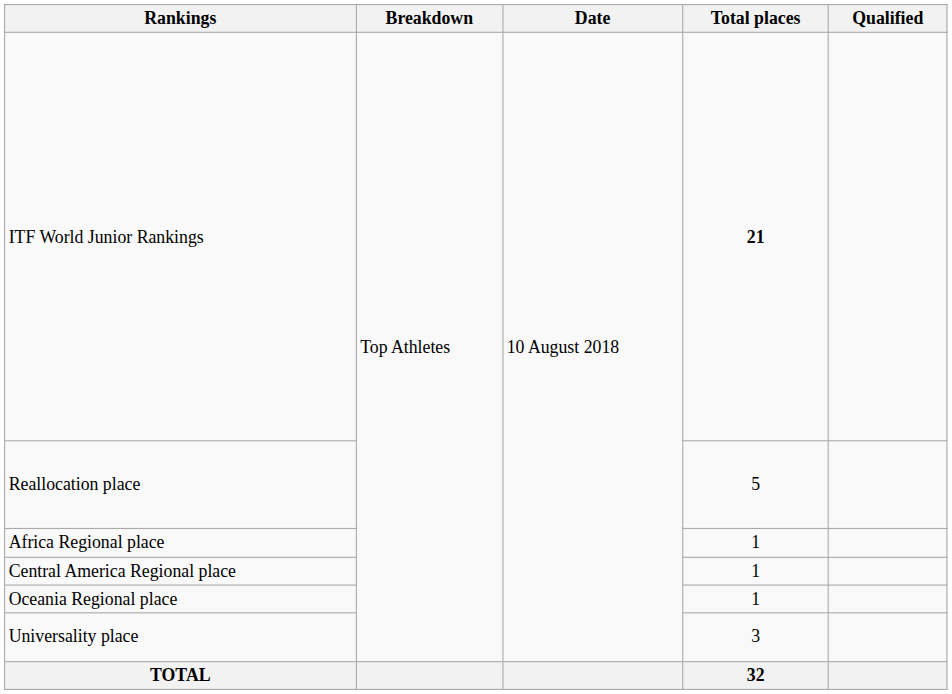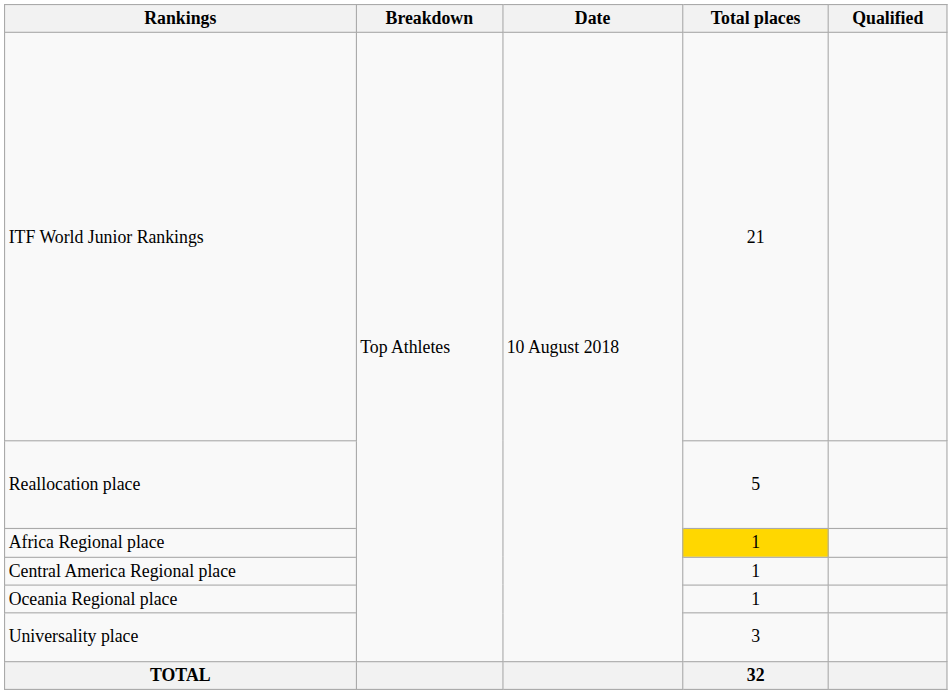ITF World Junior Rankings | Total places: bold -> normal
Africa Regional place | Total places: no background -> gold background
